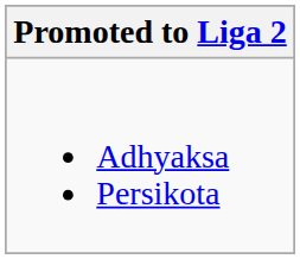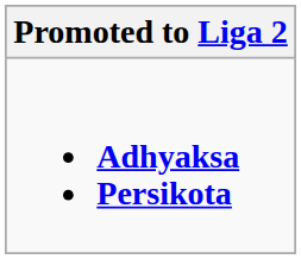row 2 | column 1: normal -> bold
